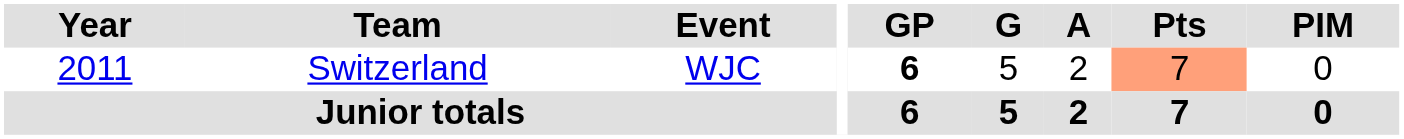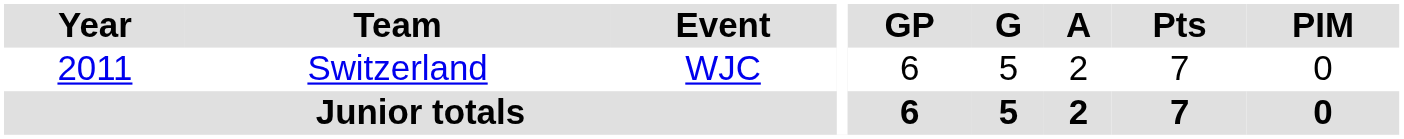Switzerland | GP: bold -> normal
Switzerland | Pts: lightsalmon background -> no background
